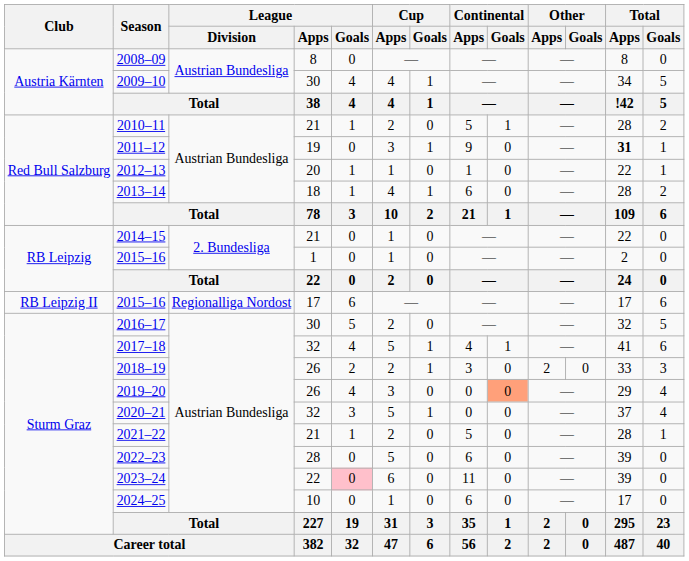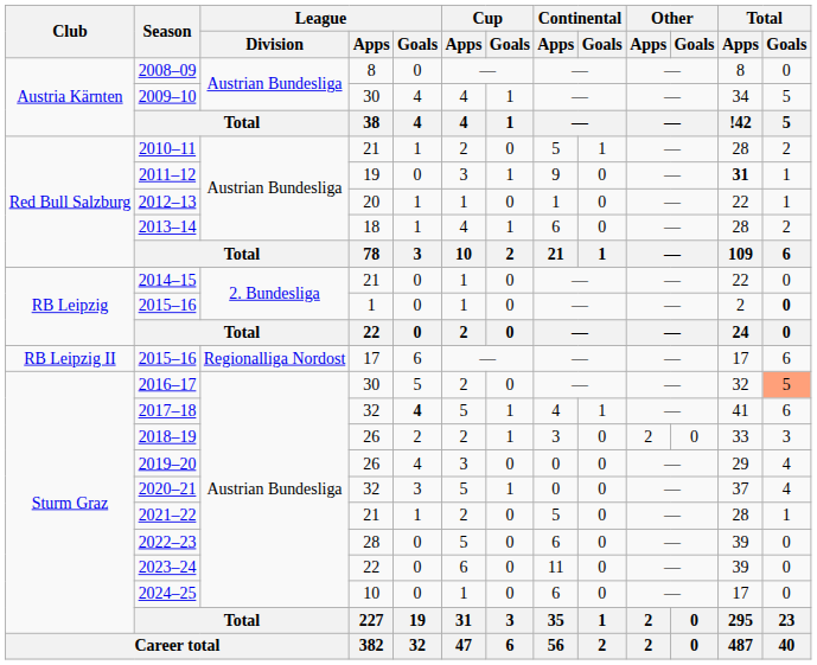2015–16 / 1 | Total / Goals: normal -> bold
2016–17 | Total / Goals: no background -> lightsalmon background
2017–18 | League / Goals: normal -> bold
2019–20 | Continental / Goals: lightsalmon background -> no background
2023–24 | League / Goals: pink background -> no background
